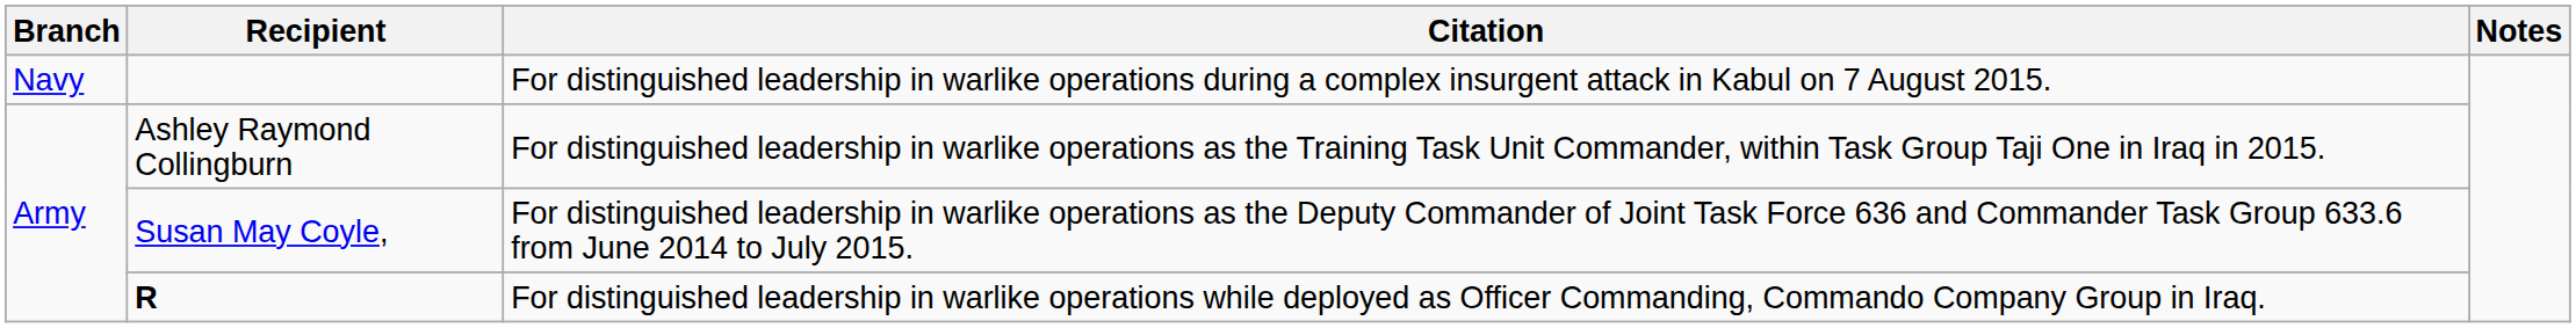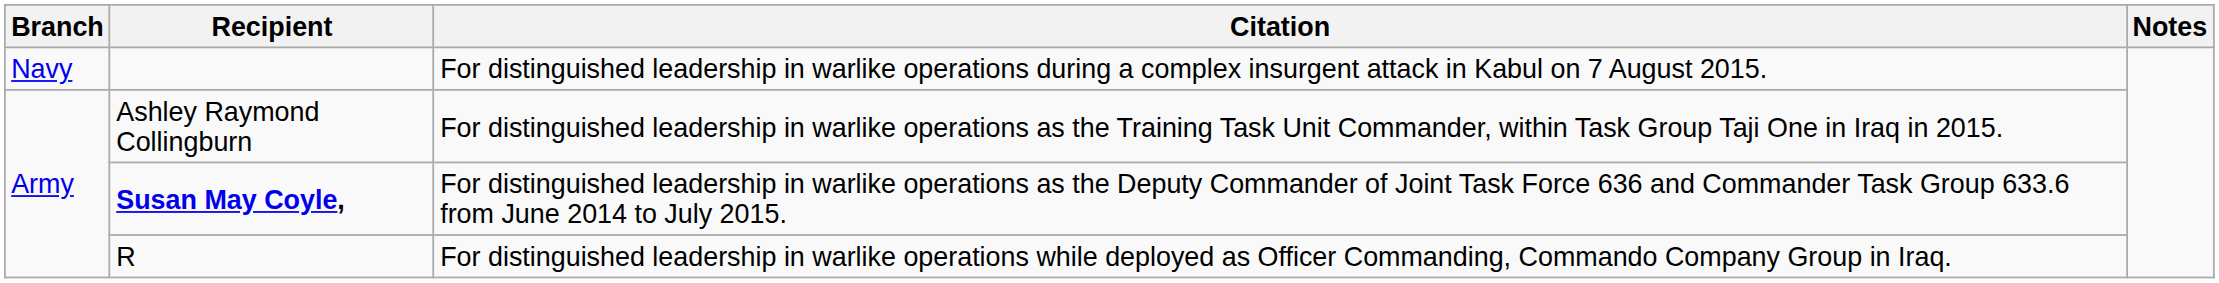Susan May Coyle, | Recipient: normal -> bold
R | Recipient: bold -> normal
